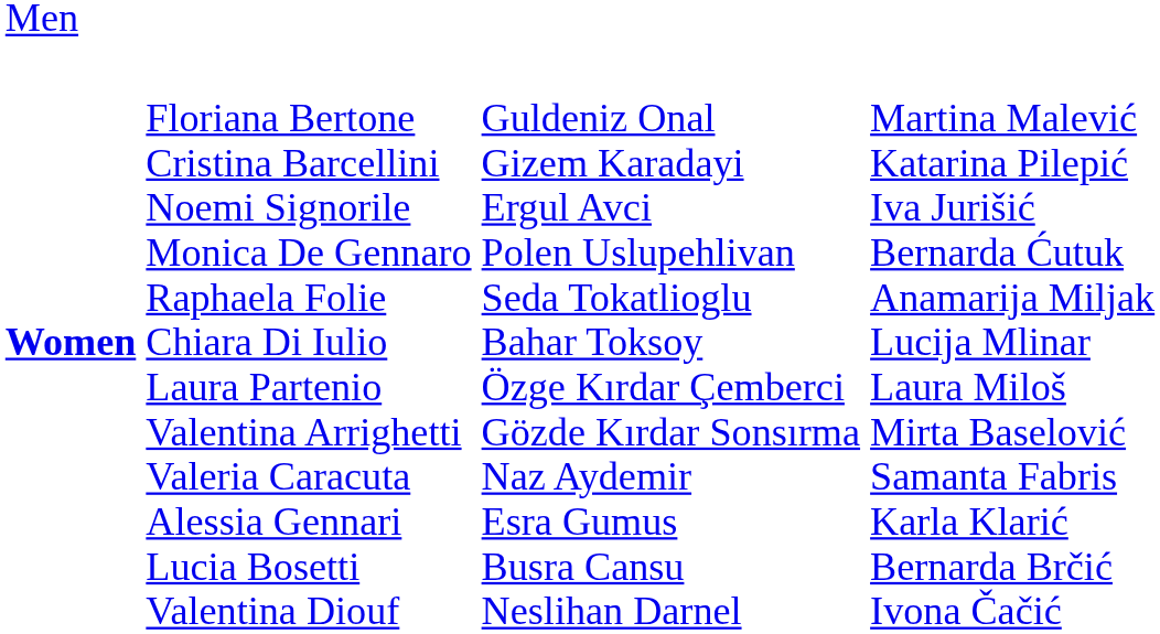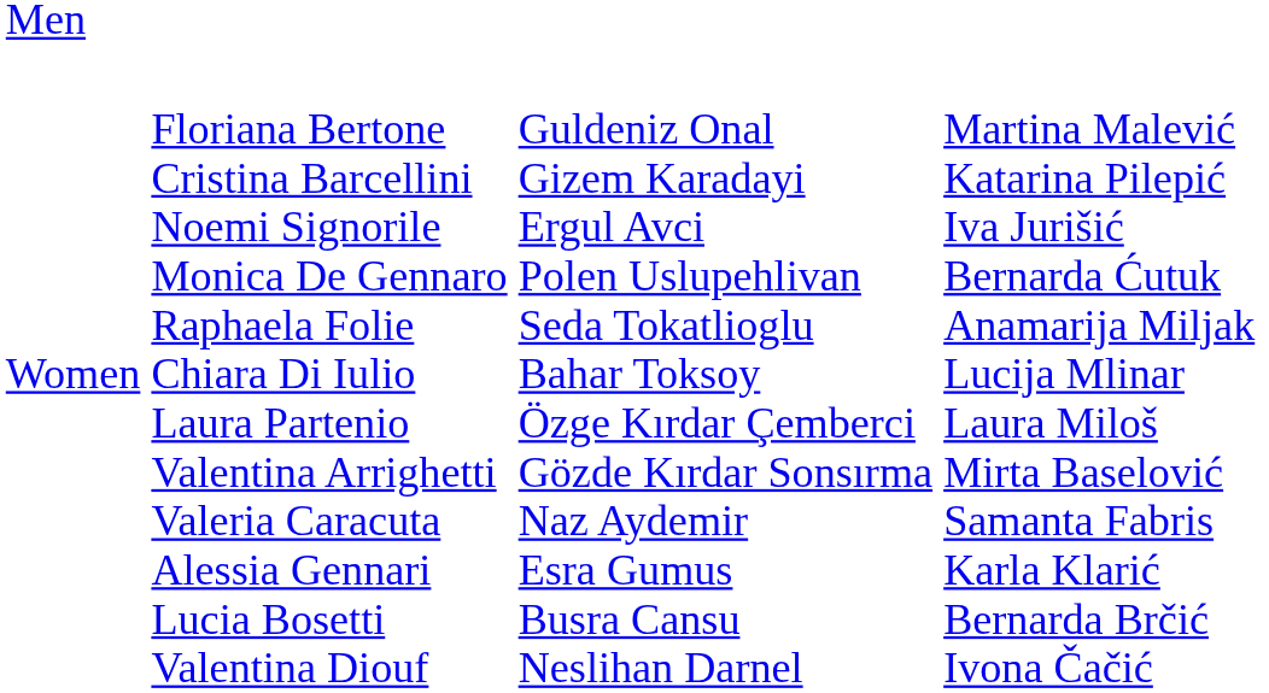Women | column 1: bold -> normal
